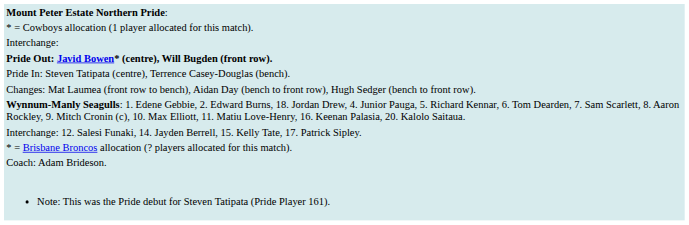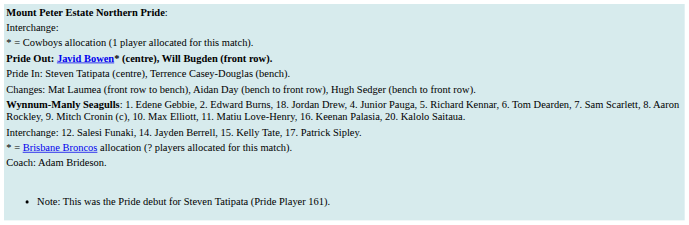row 2 | column 1: * = Cowboys allocation (1 player allocated for this match). -> Interchange:
row 3 | column 1: Interchange: -> * = Cowboys allocation (1 player allocated for this match).
